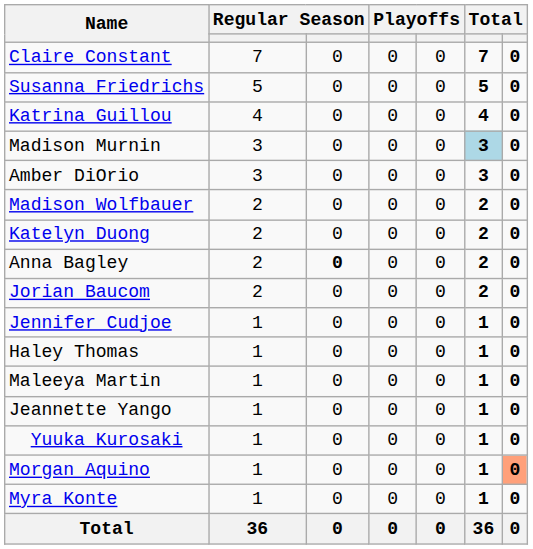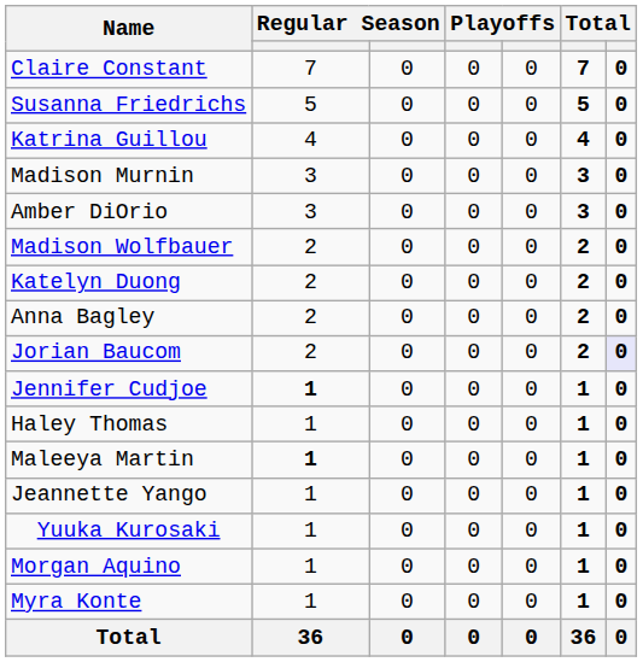Madison Murnin | column 6: lightblue background -> no background
Anna Bagley | column 3: bold -> normal
Jorian Baucom | column 7: no background -> lavender background
Jennifer Cudjoe | column 2: normal -> bold
Maleeya Martin | column 2: normal -> bold
Morgan Aquino | column 7: lightsalmon background -> no background
